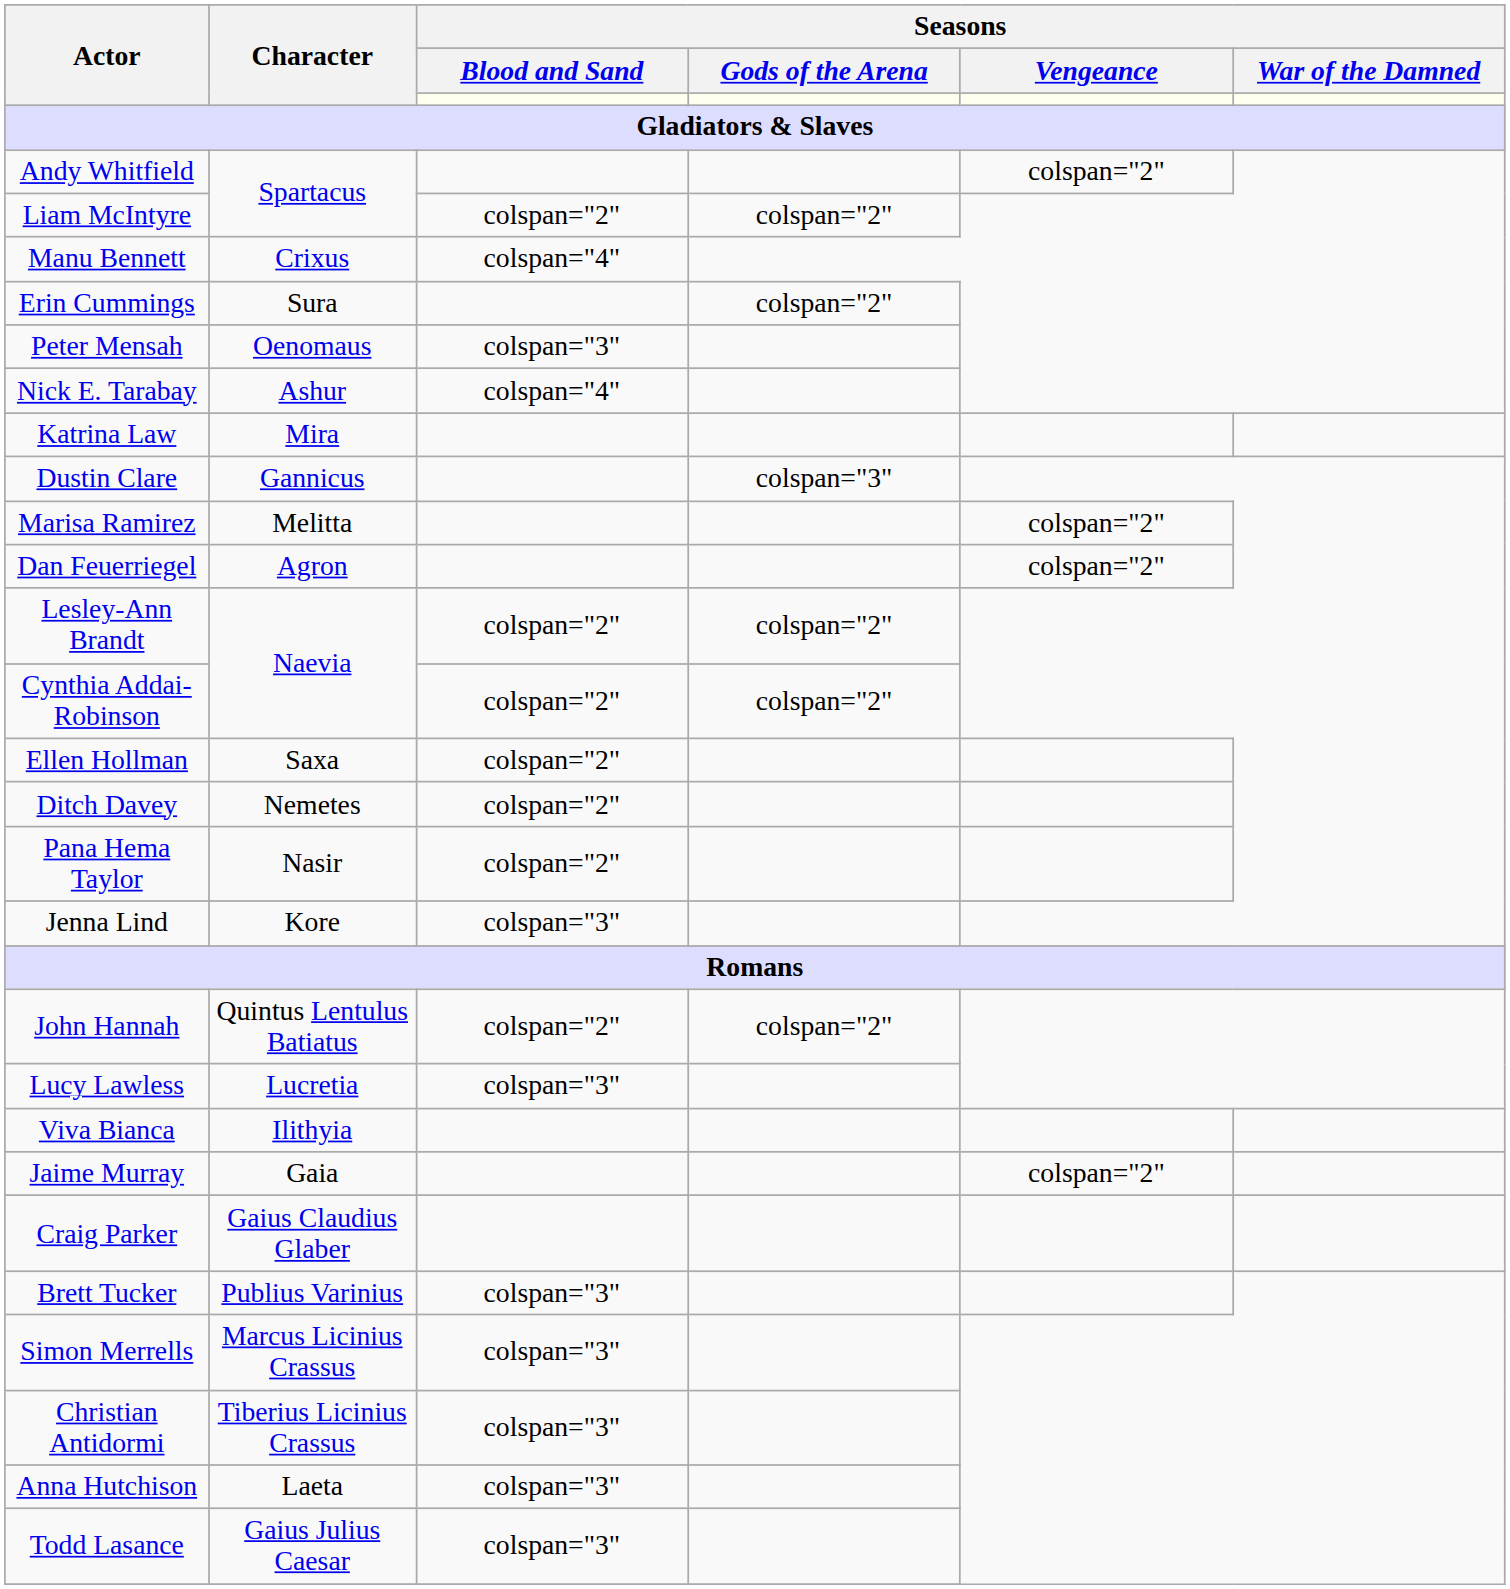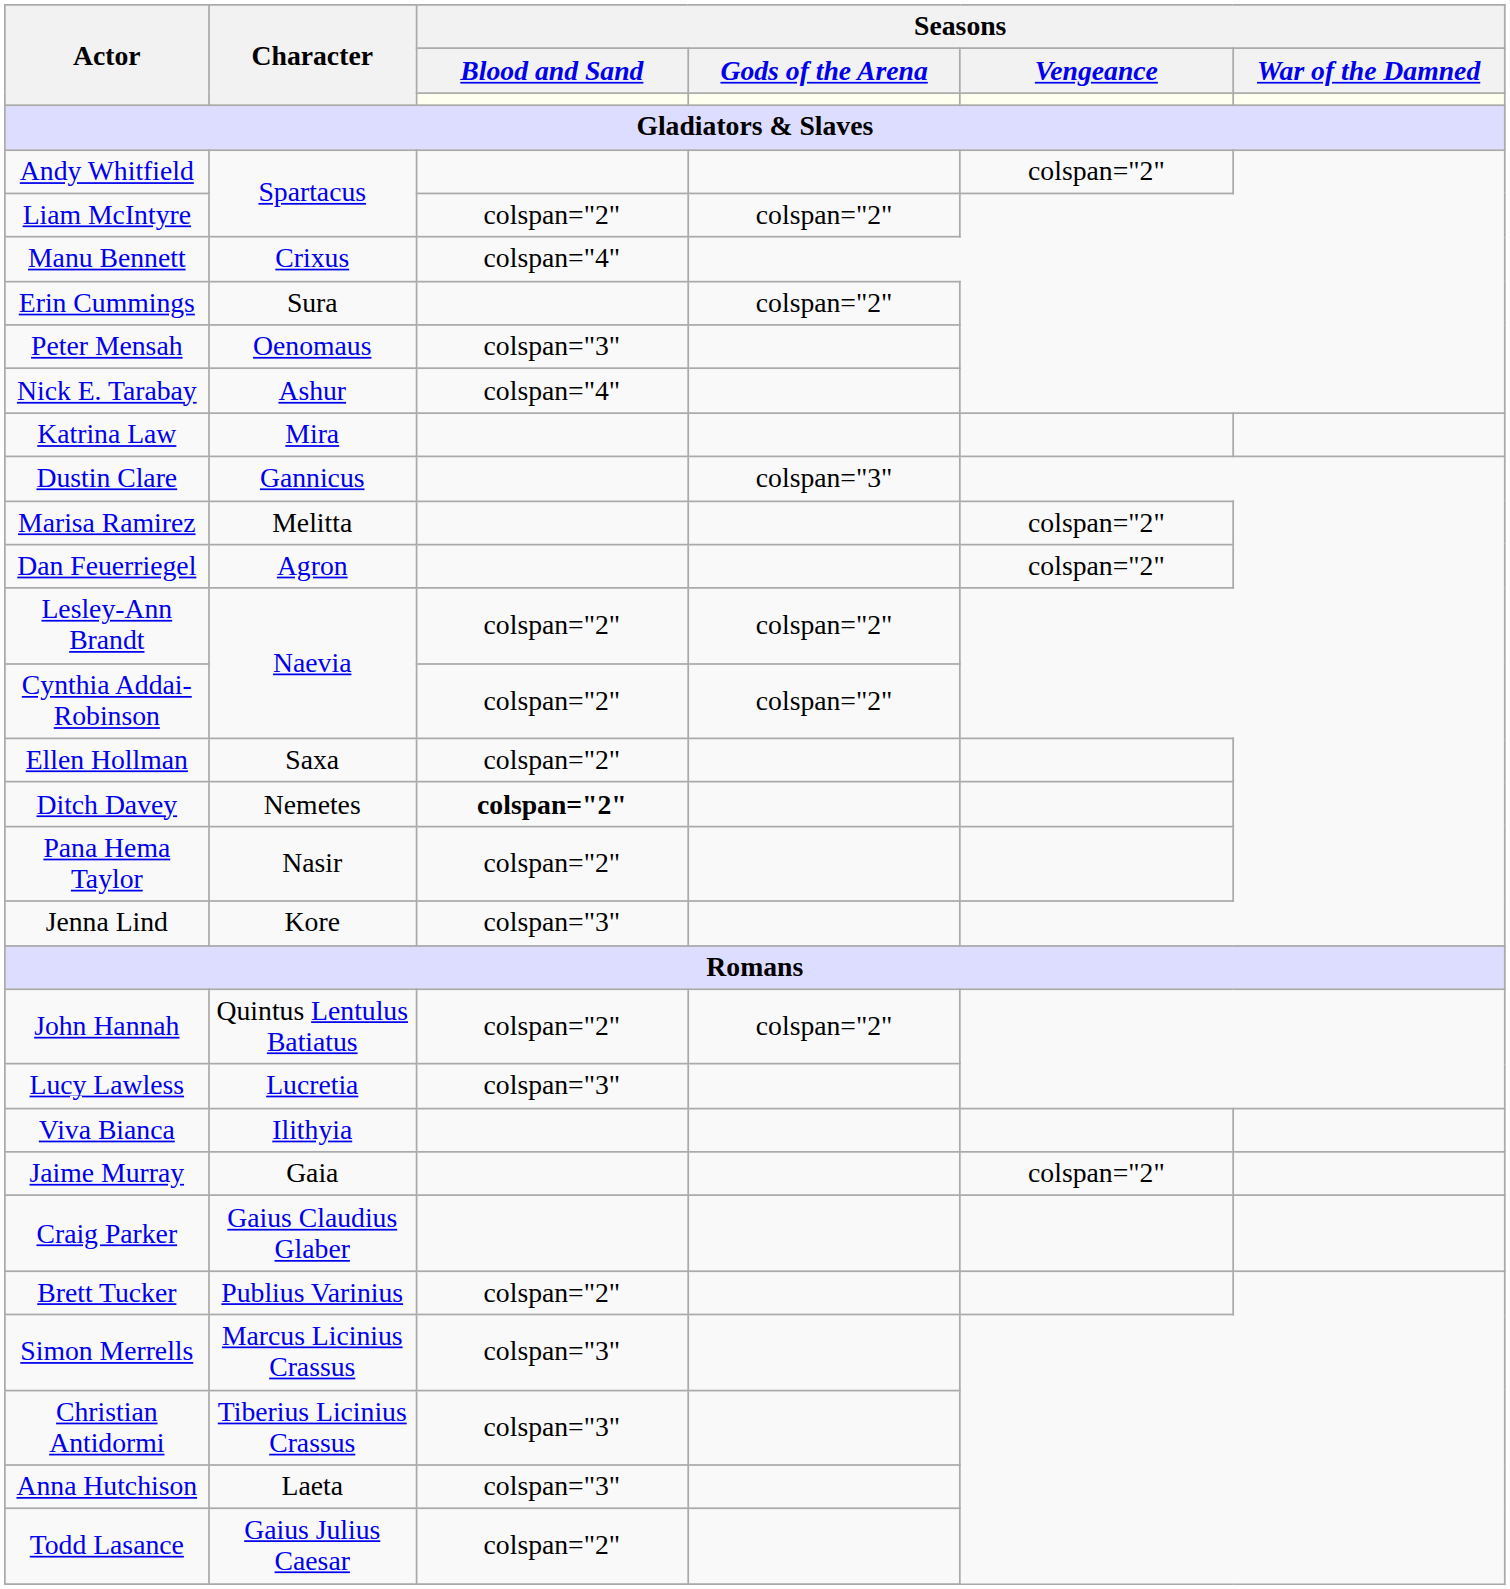Ditch Davey | Seasons / Blood and Sand: normal -> bold
Brett Tucker | Seasons / Blood and Sand: colspan="3" -> colspan="2"
Todd Lasance | Seasons / Blood and Sand: colspan="3" -> colspan="2"
